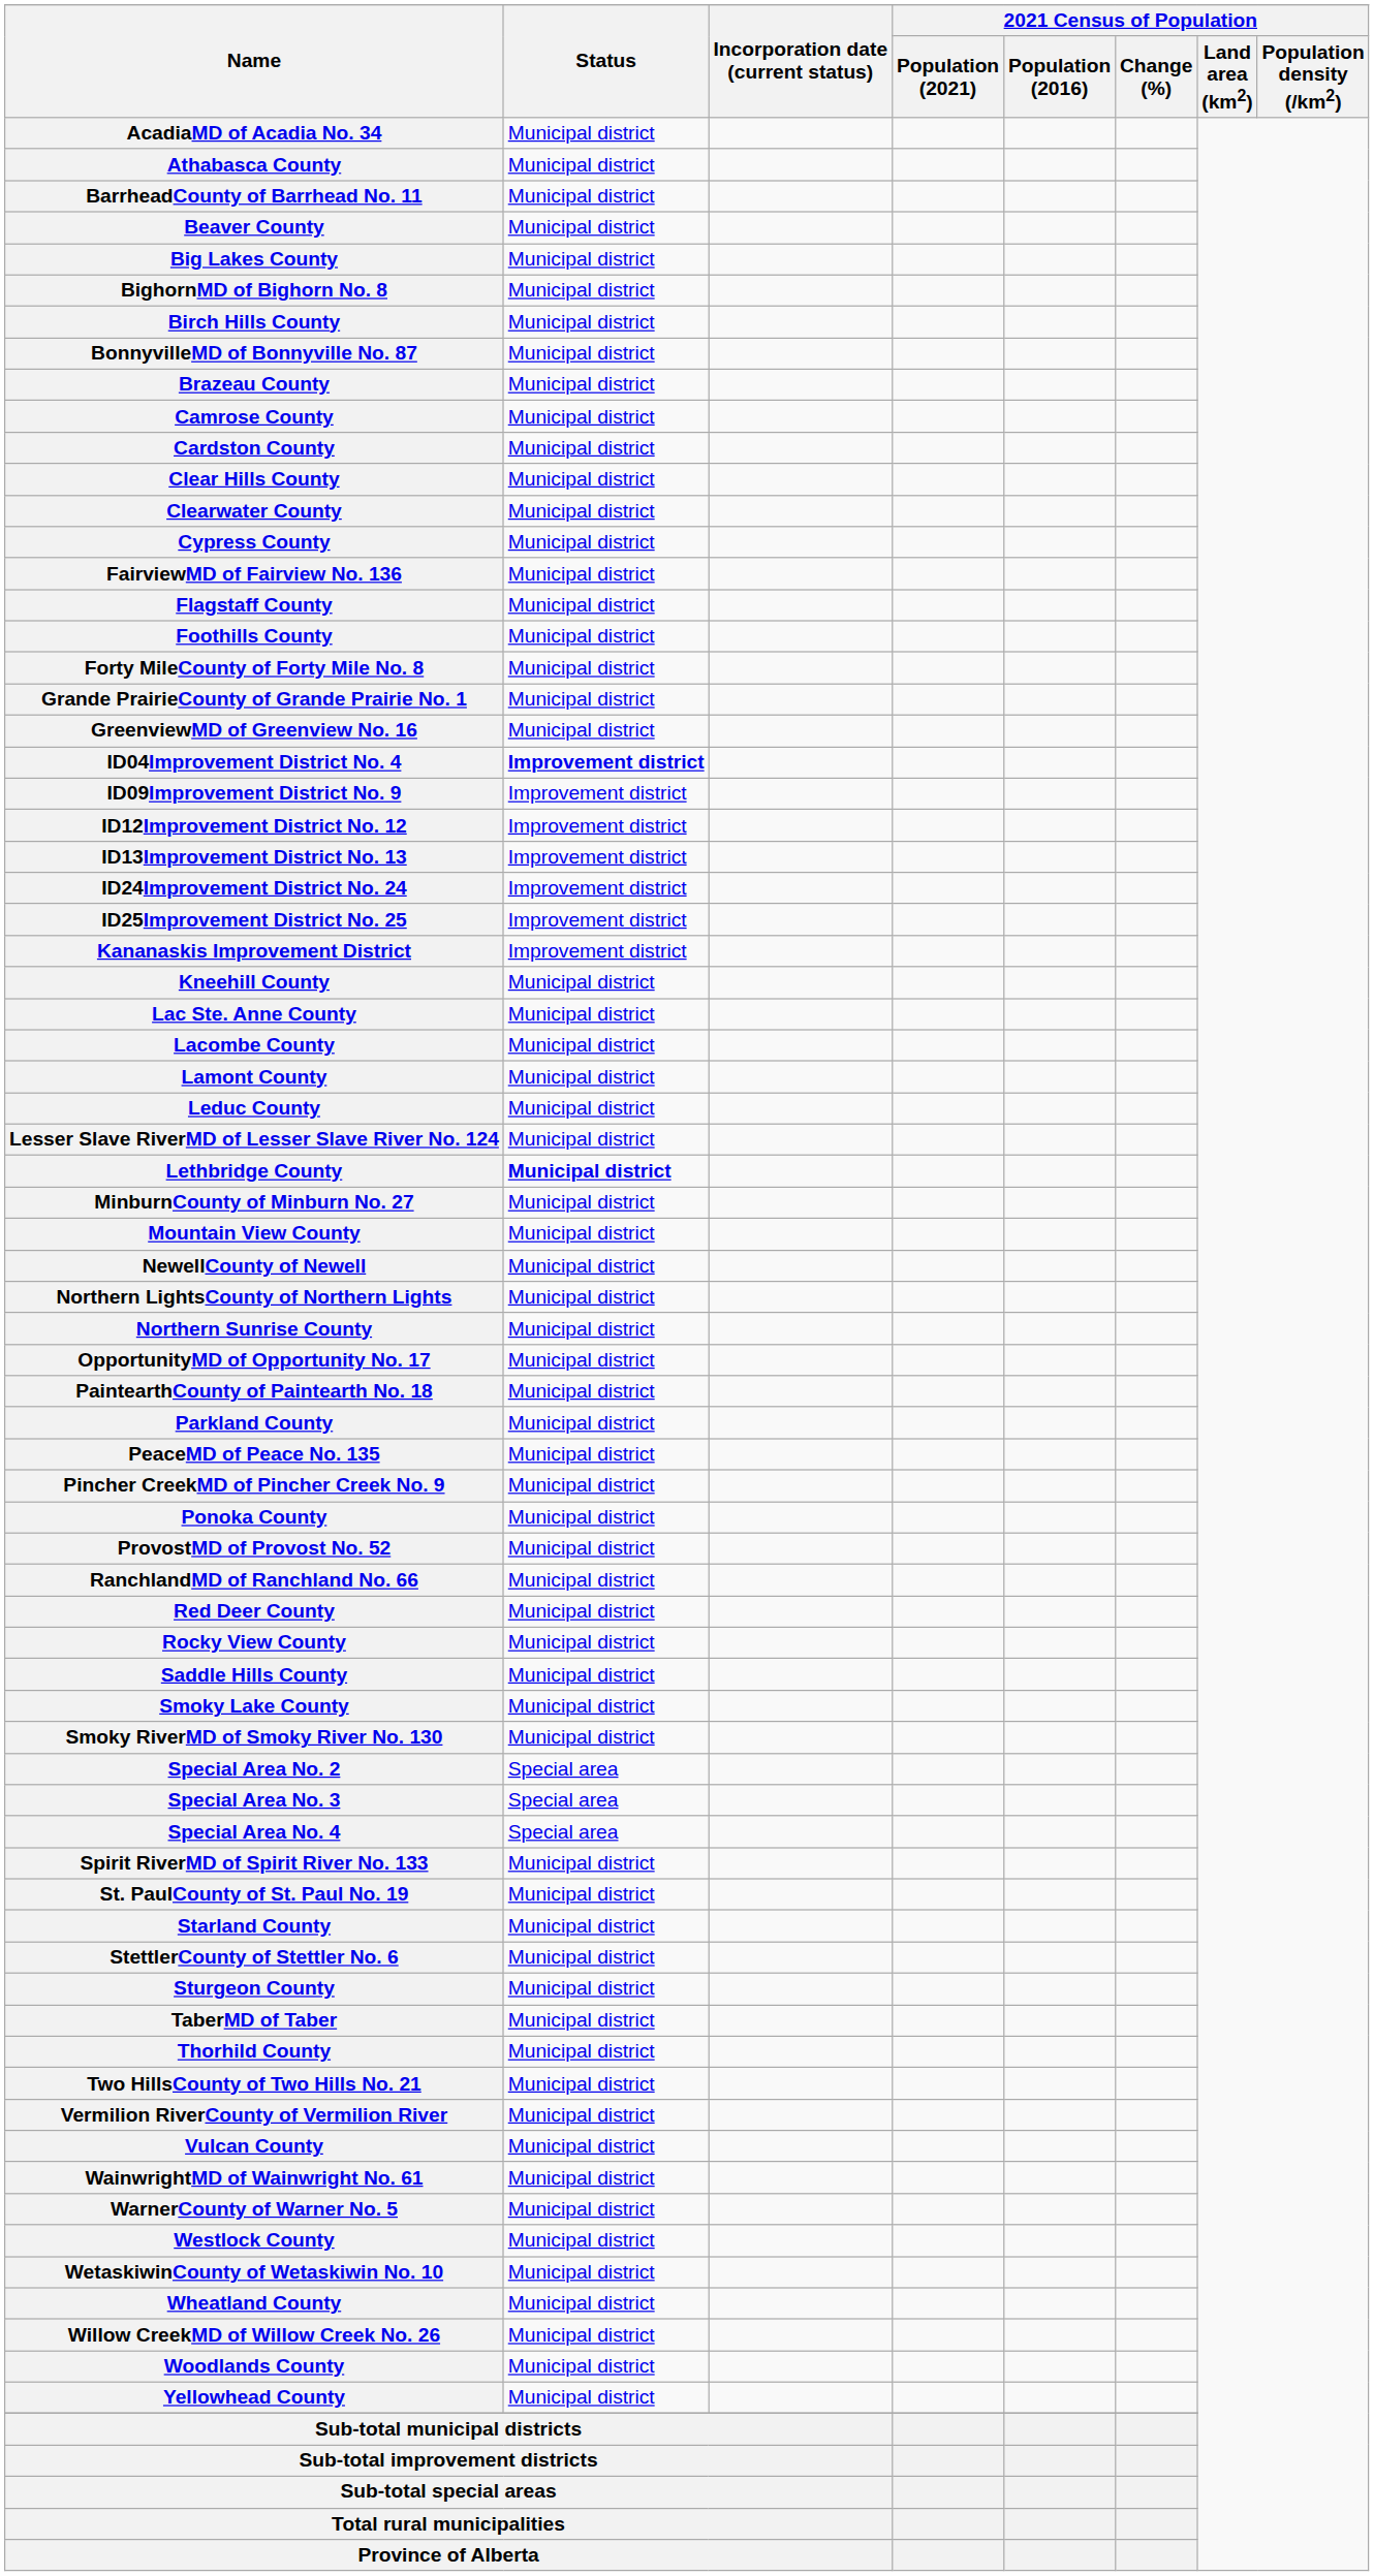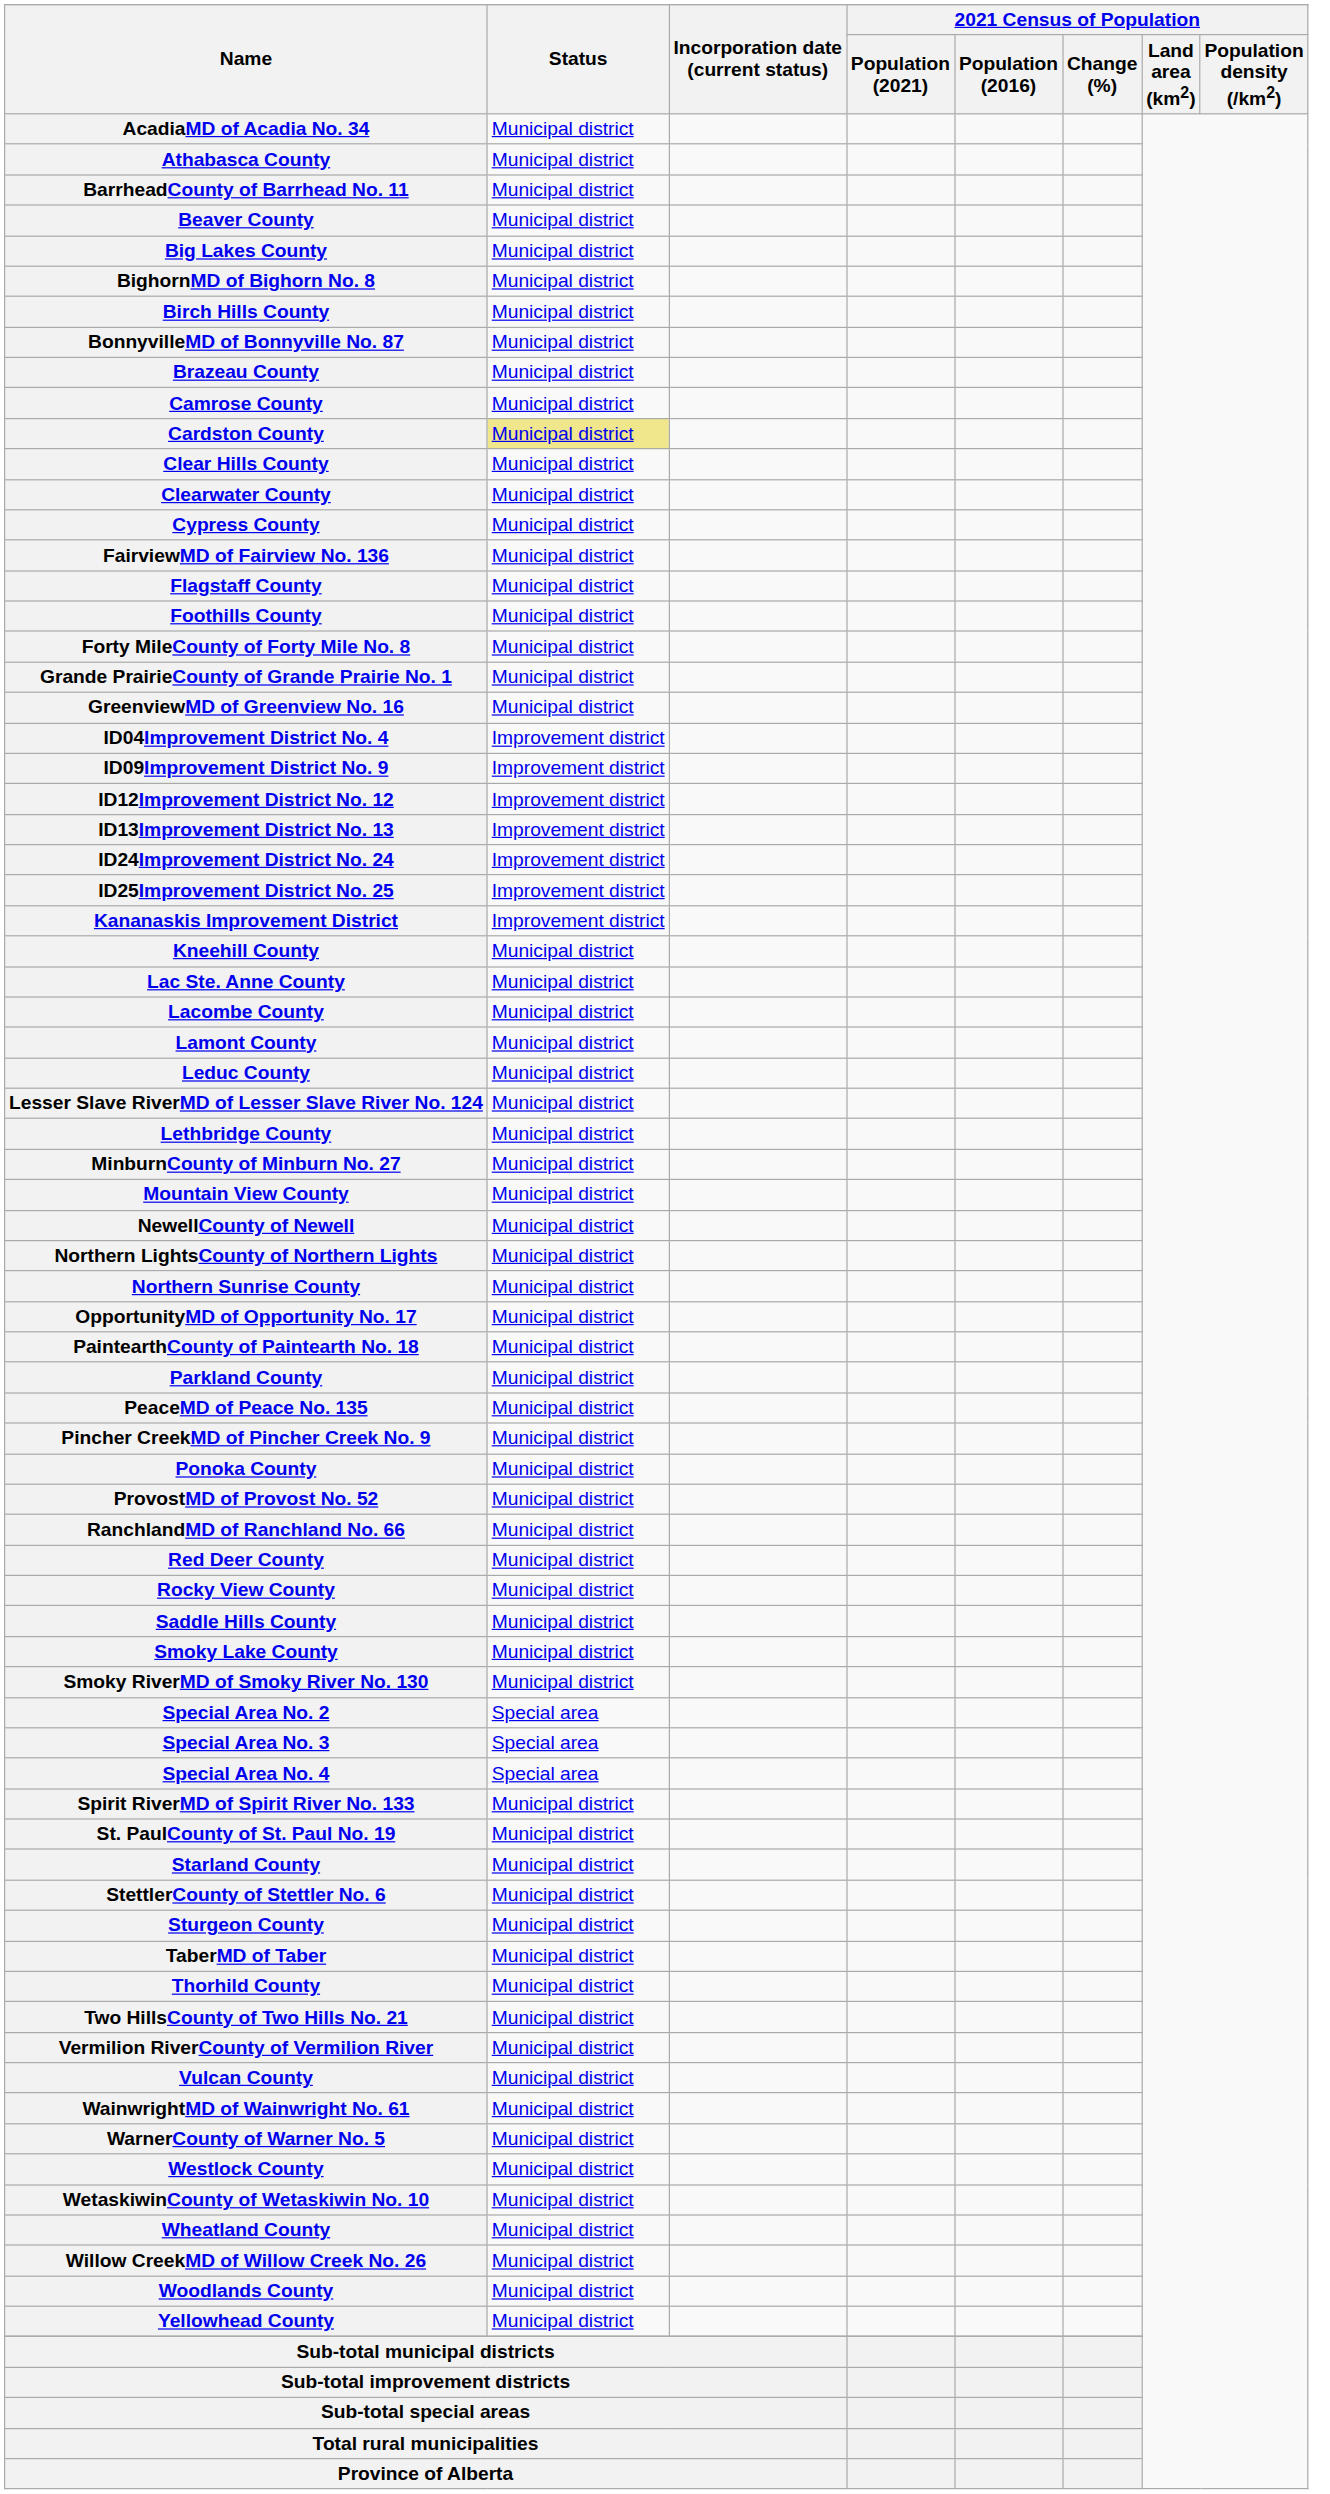Cardston County | Status: no background -> khaki background
ID04Improvement District No. 4 | Status: bold -> normal
Lethbridge County | Status: bold -> normal
